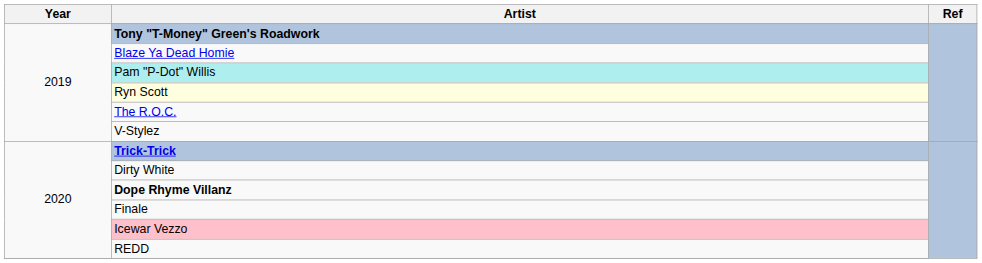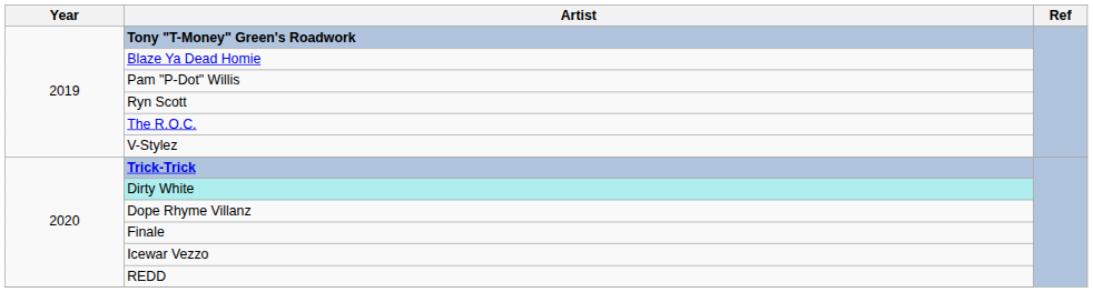Pam "P-Dot" Willis | Artist: paleturquoise background -> no background
Ryn Scott | Artist: lightyellow background -> no background
Dirty White | Artist: no background -> paleturquoise background
Dope Rhyme Villanz | Artist: bold -> normal
Icewar Vezzo | Artist: pink background -> no background
